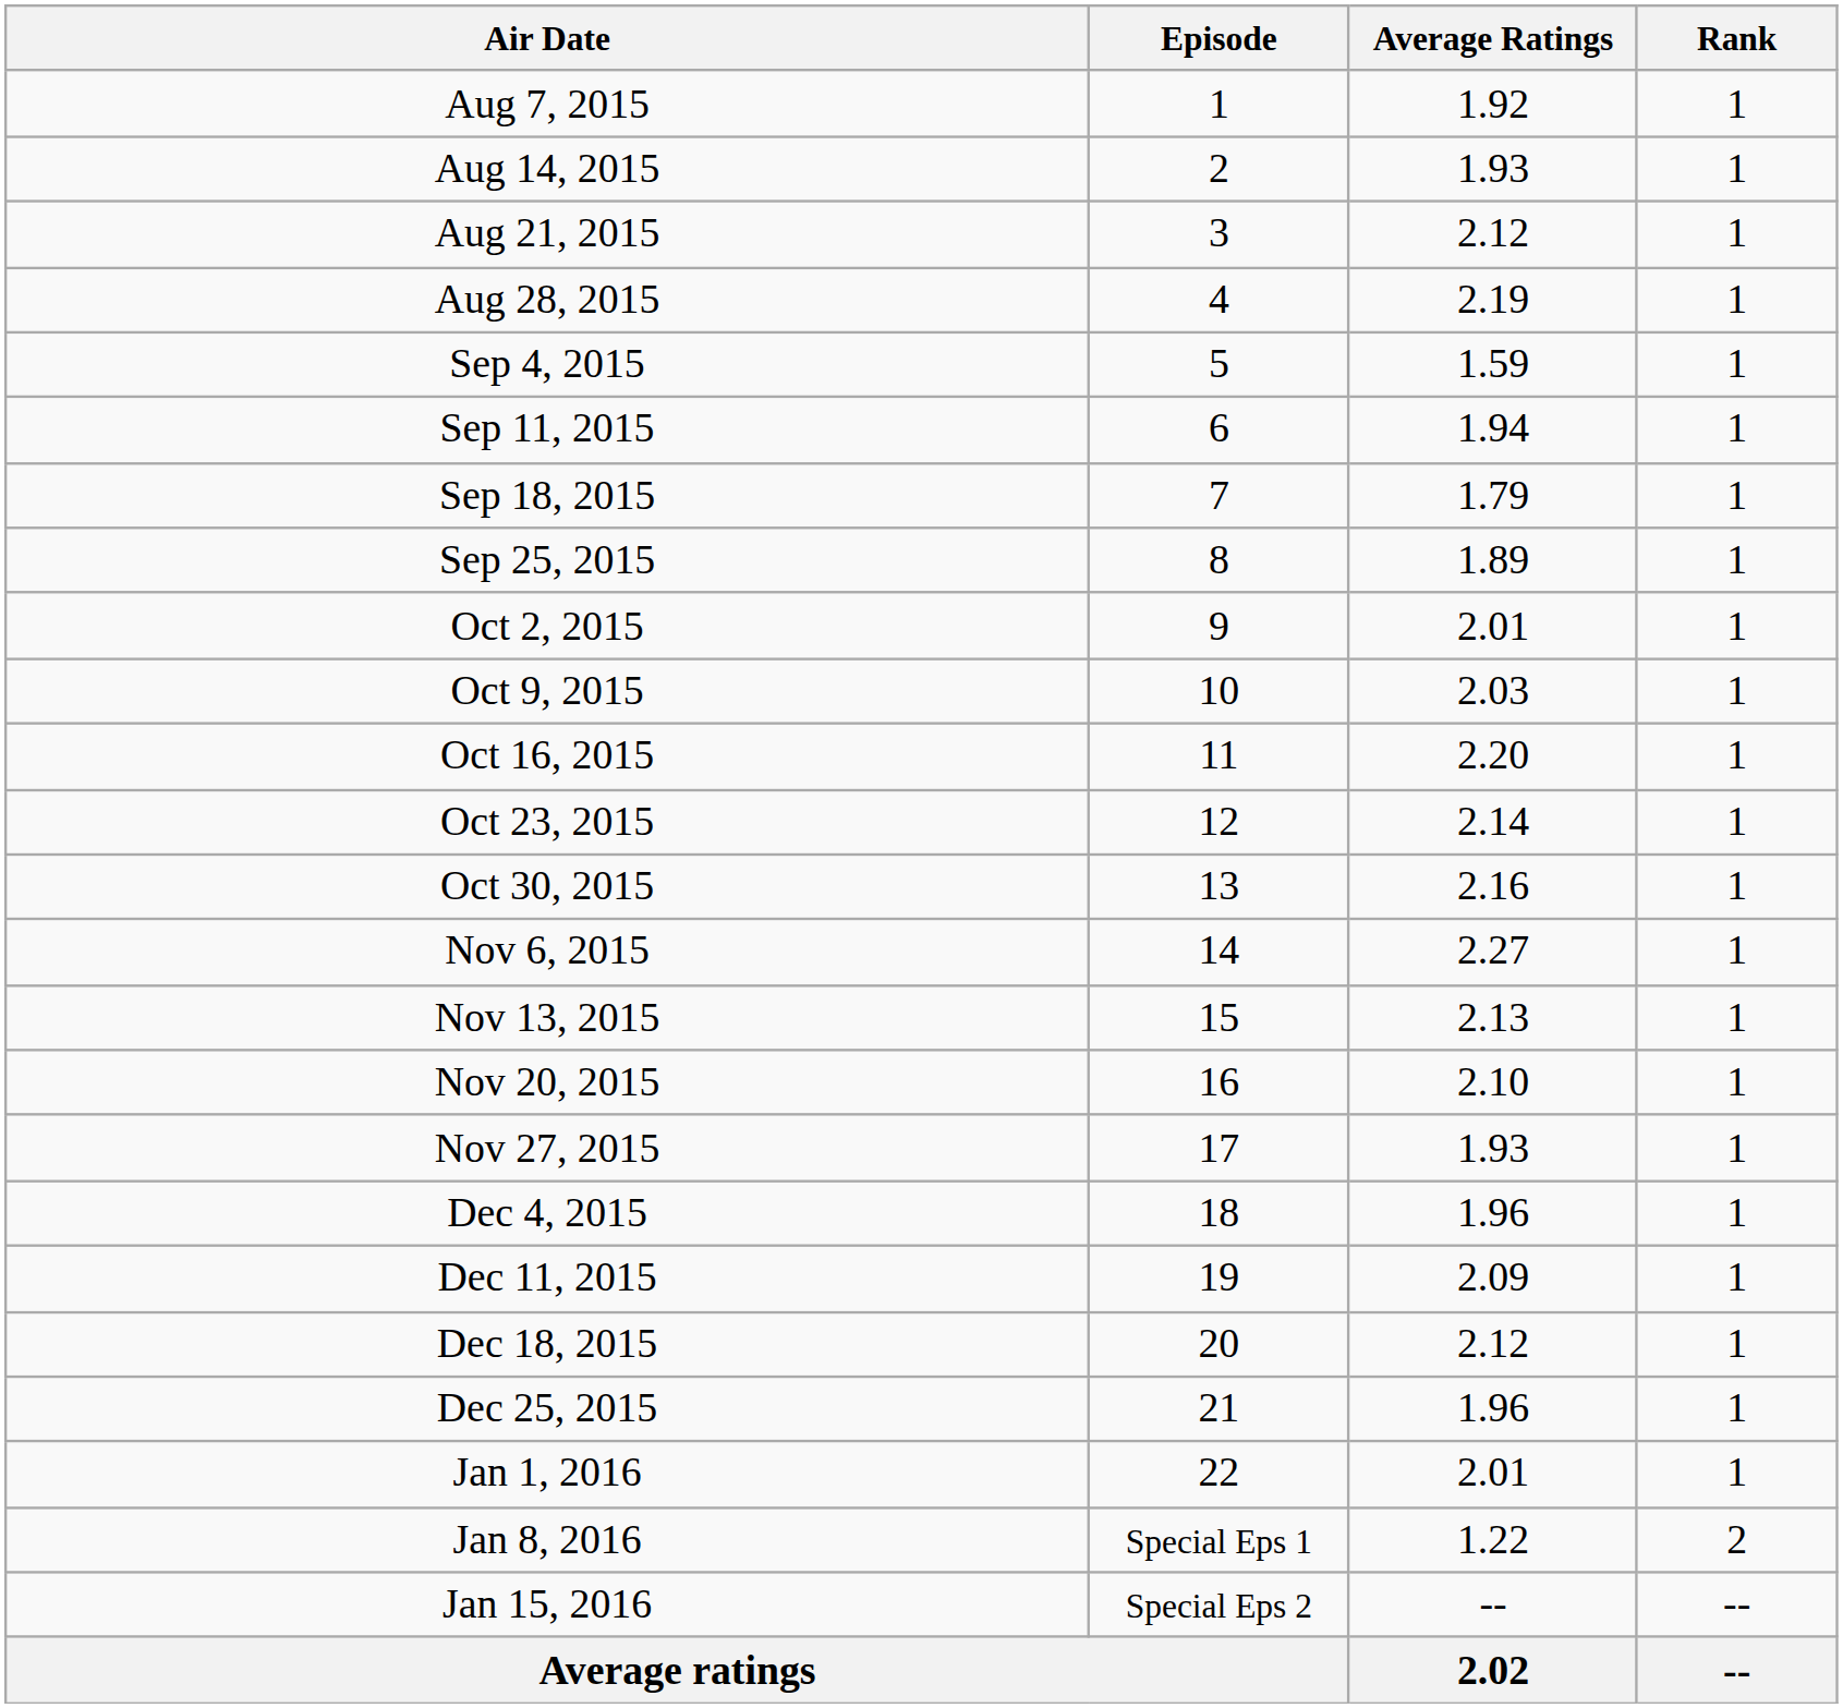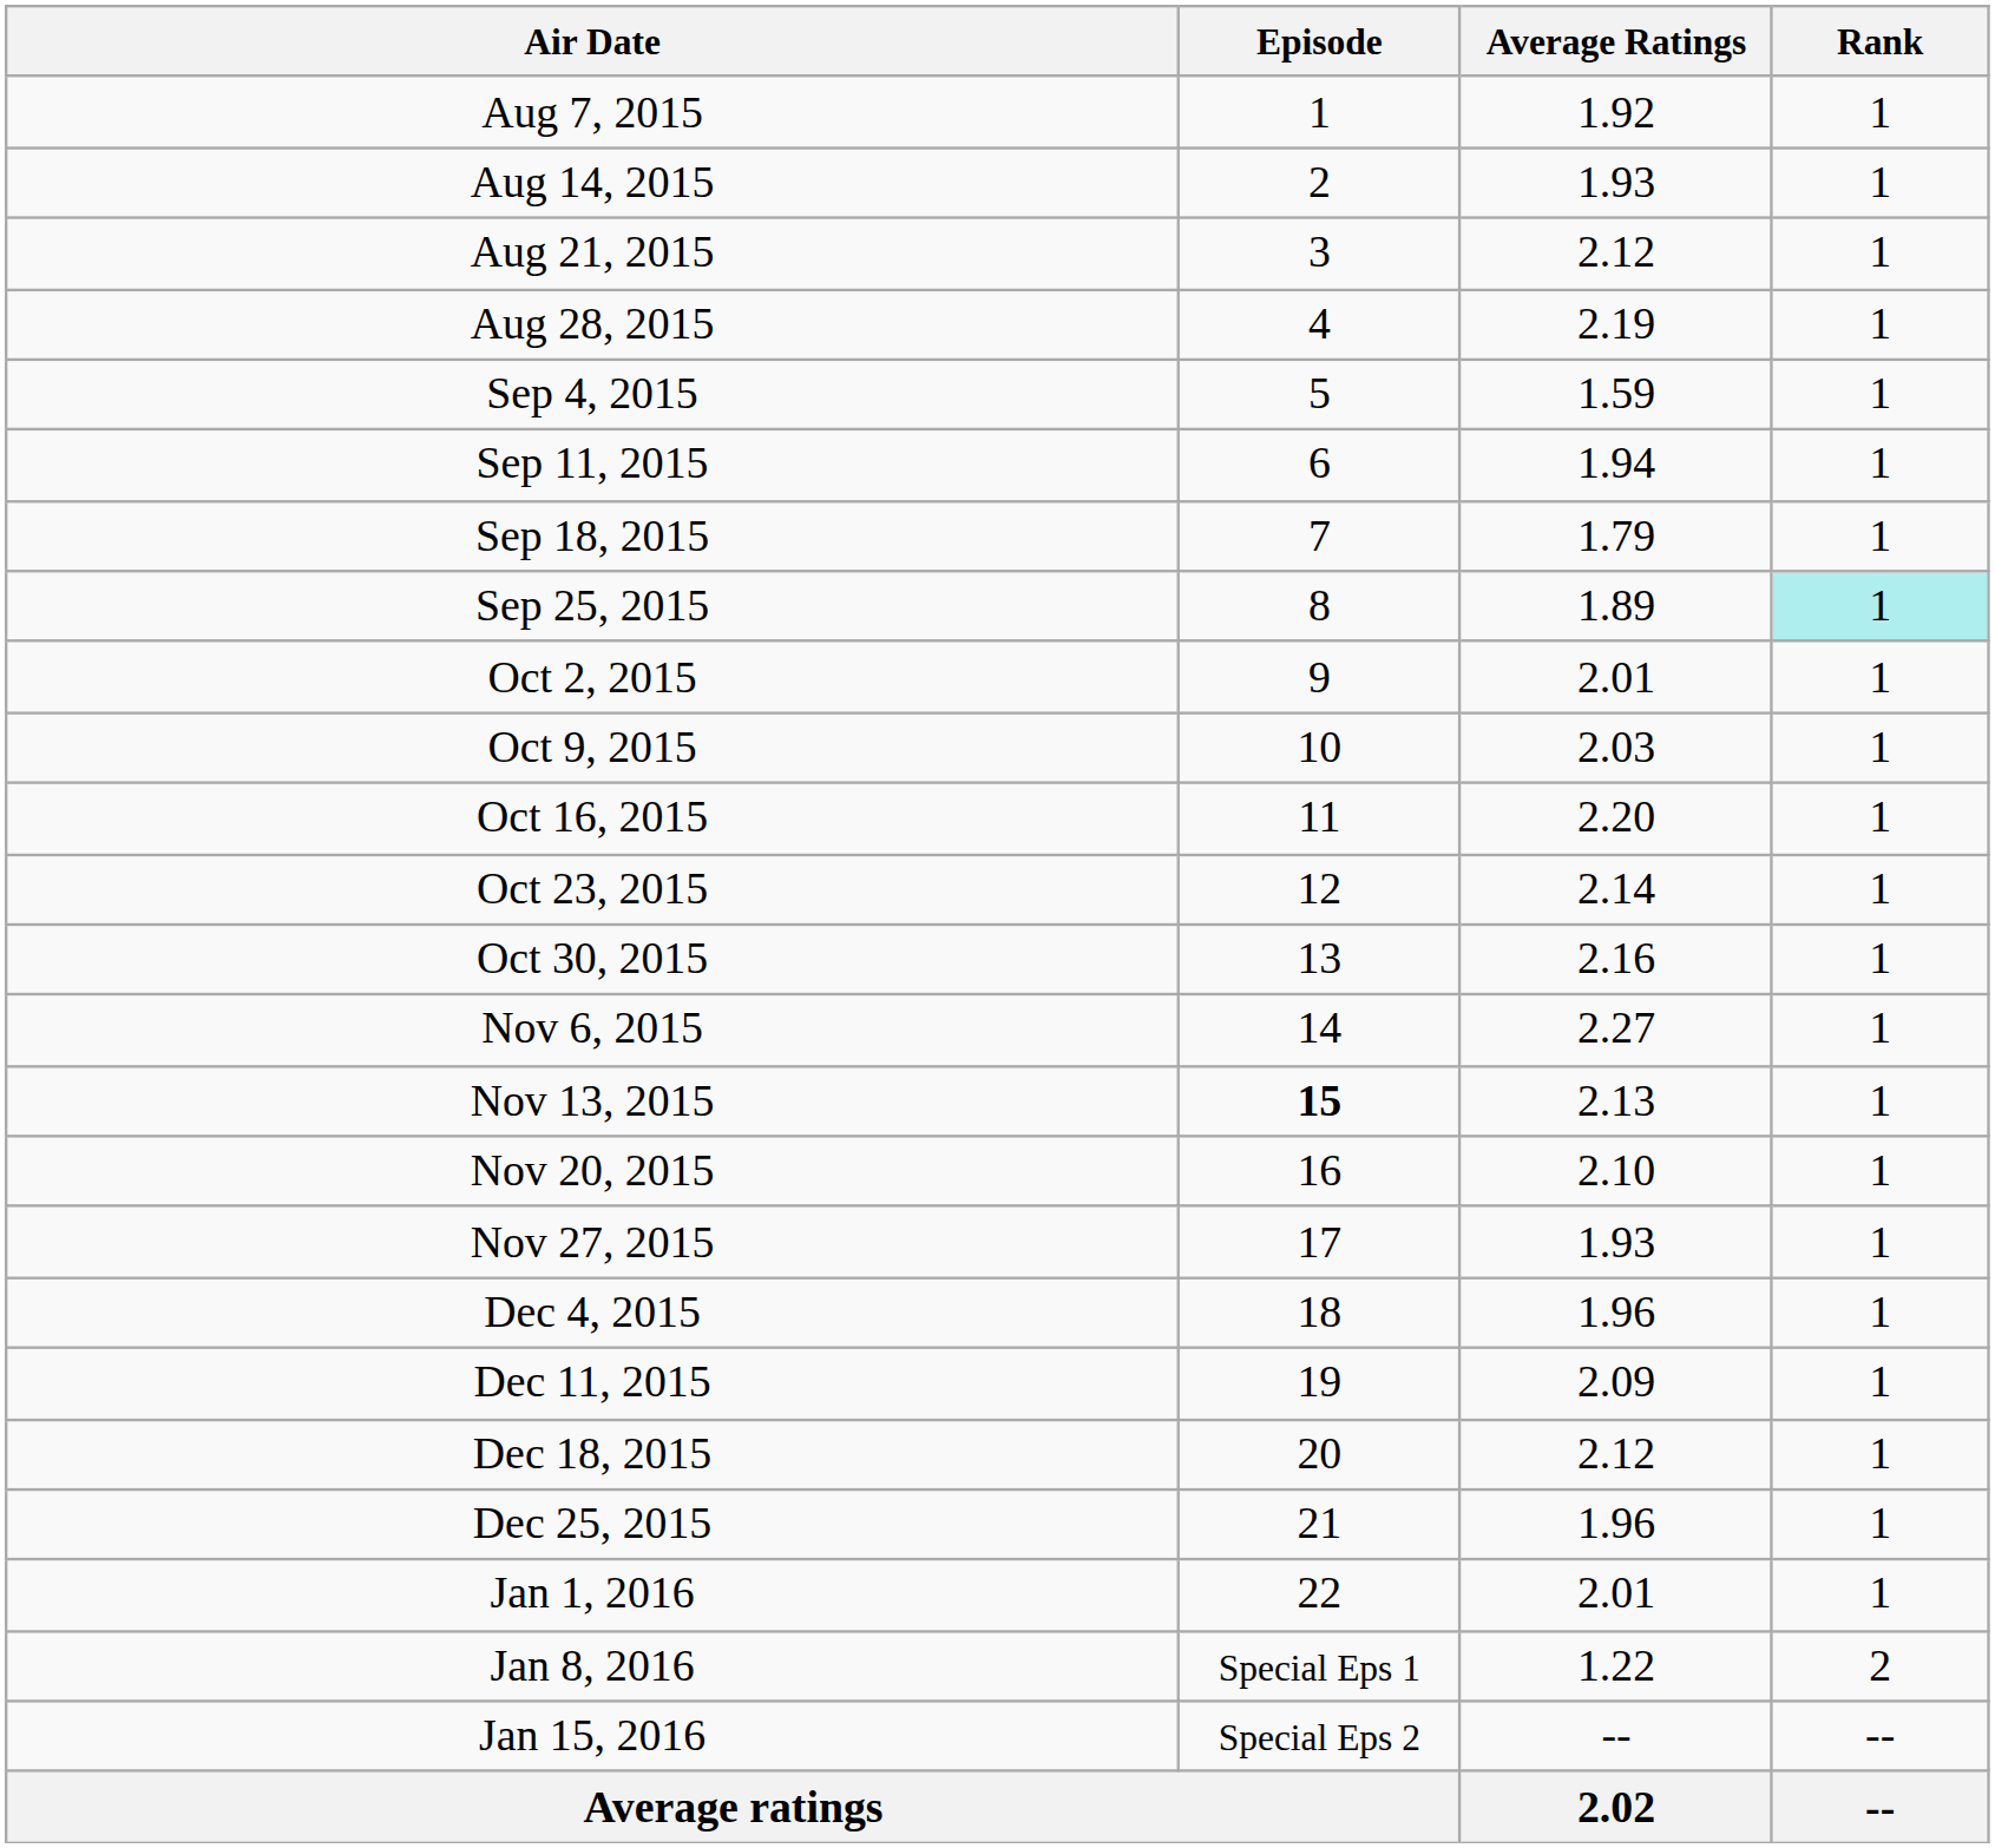Sep 25, 2015 | Rank: no background -> paleturquoise background
Nov 13, 2015 | Episode: normal -> bold
